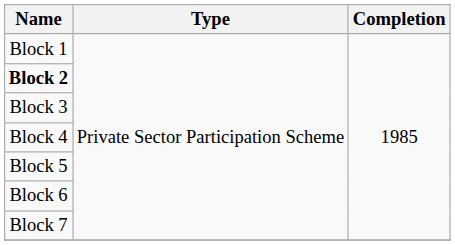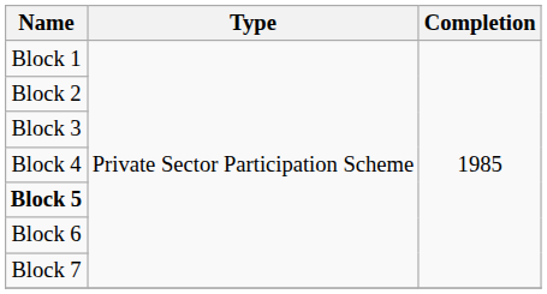Block 2 | Name: bold -> normal
Block 5 | Name: normal -> bold
